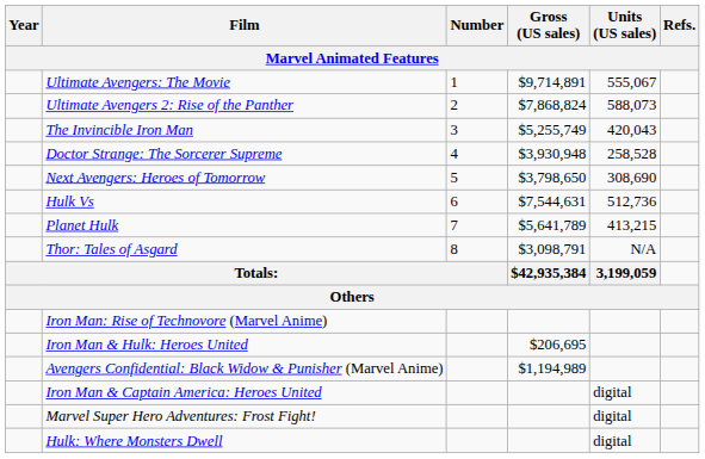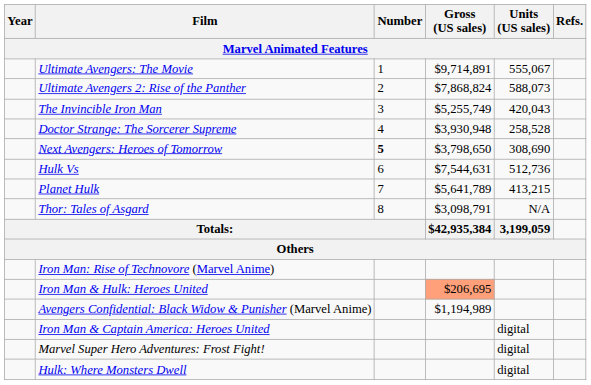Next Avengers: Heroes of Tomorrow | Number: normal -> bold
Iron Man & Hulk: Heroes United | Gross (US sales): no background -> lightsalmon background
